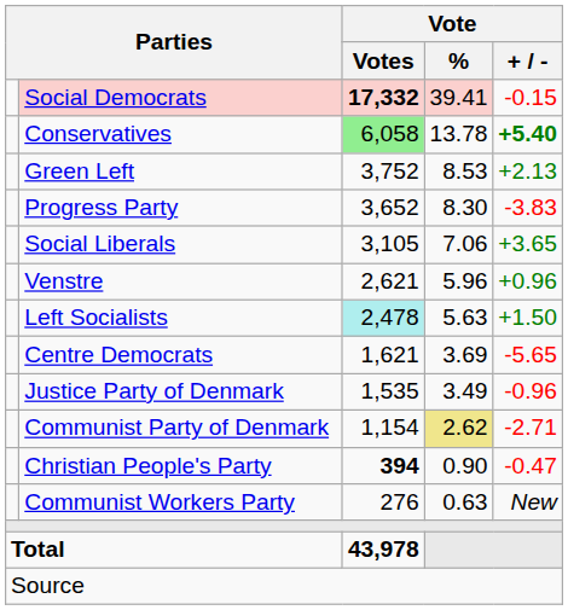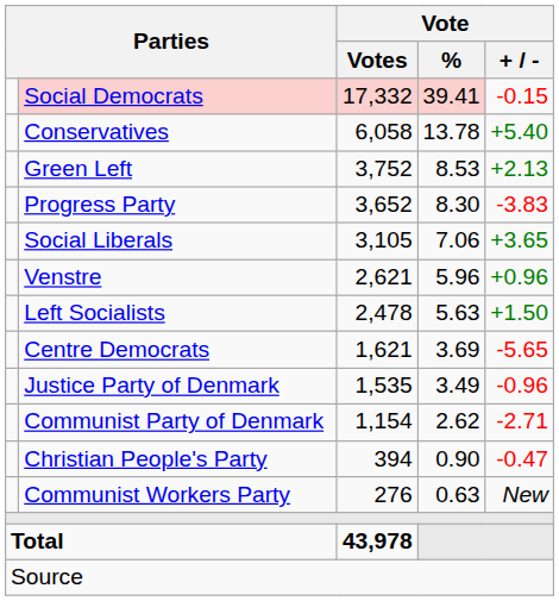Social Democrats | Vote / Votes: bold -> normal
Conservatives | Vote / Votes: lightgreen background -> no background
Conservatives | Vote / + / -: bold -> normal
Left Socialists | Vote / Votes: paleturquoise background -> no background
Communist Party of Denmark | Vote / %: khaki background -> no background
Christian People's Party | Vote / Votes: bold -> normal
